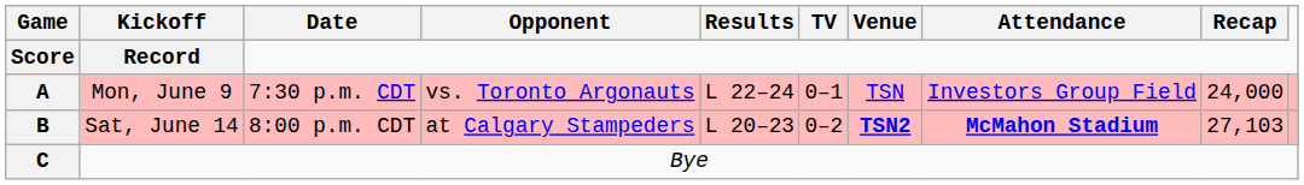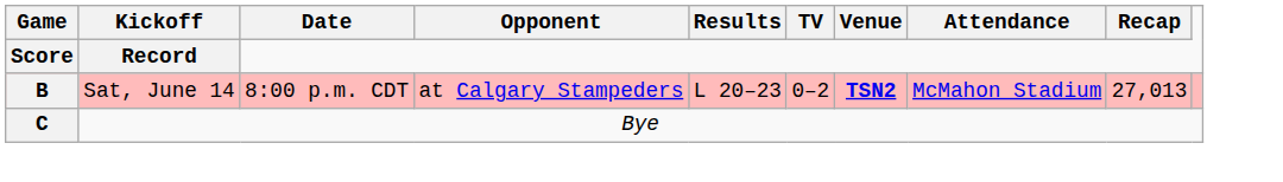- row: A | Mon, June 9 | 7:30 p.m. CDT | vs. Toronto Argonauts | L 22–24 | 0–1 | TSN | Investors Group Field | 24,000
B | Attendance: bold -> normal
B | Recap: 27,103 -> 27,013
